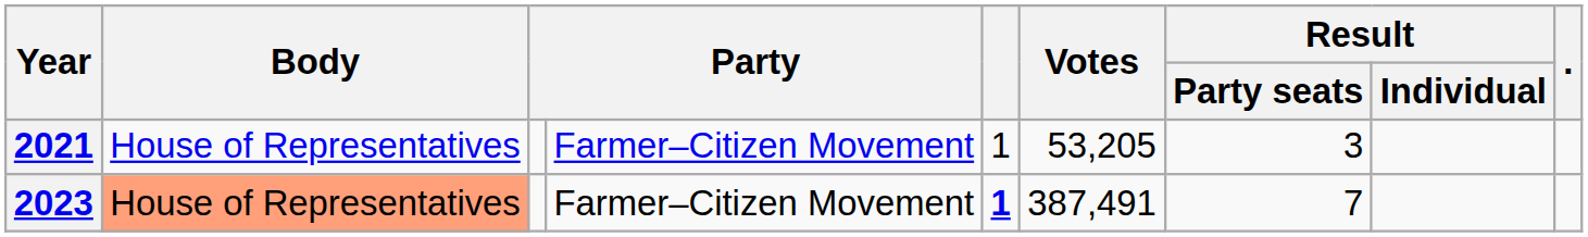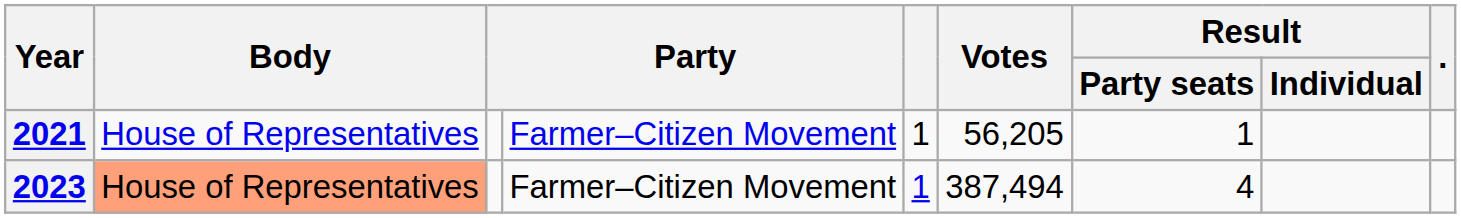2021 | Votes: 53,205 -> 56,205
2021 | Result / Party seats: 3 -> 1
2023 | column 5: bold -> normal
2023 | Votes: 387,491 -> 387,494
2023 | Result / Party seats: 7 -> 4
